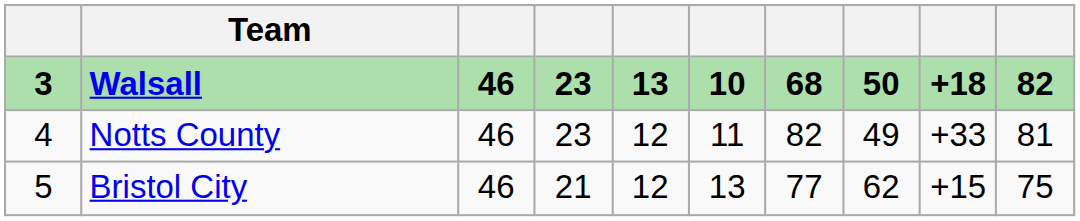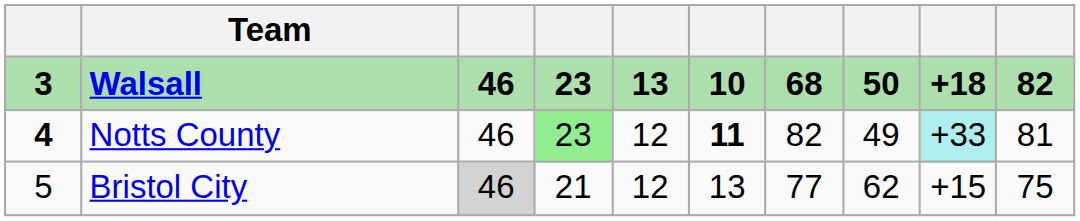Notts County | column 1: normal -> bold
Notts County | column 4: no background -> lightgreen background
Notts County | column 6: normal -> bold
Notts County | column 9: no background -> paleturquoise background
Bristol City | column 3: no background -> lightgrey background
